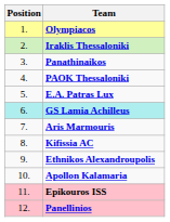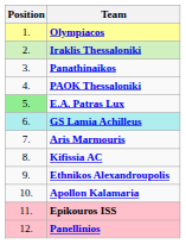E.A. Patras Lux | Position: no background -> lightgreen background
